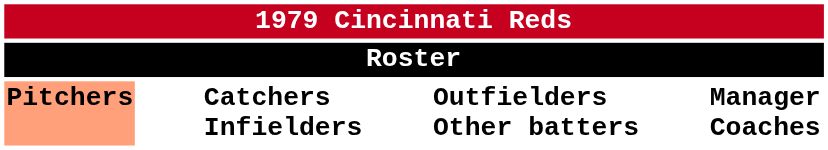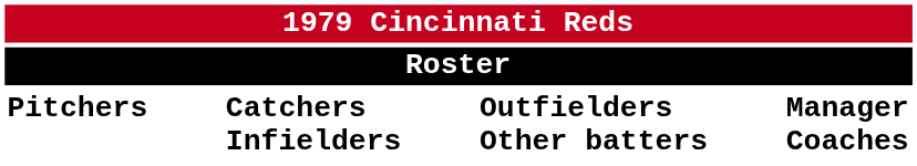Pitchers | column 1: lightsalmon background -> no background
